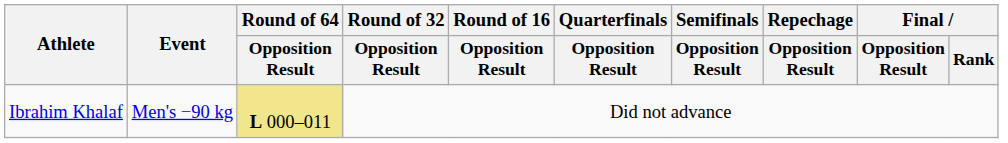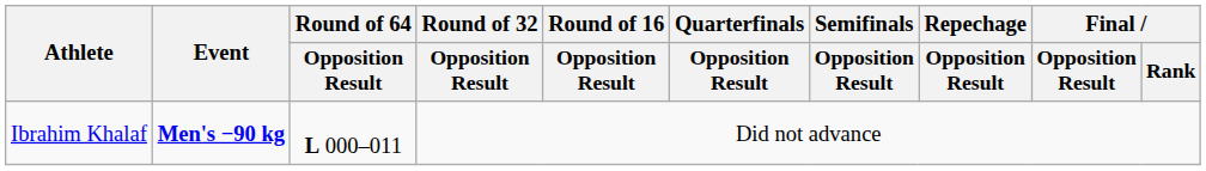Ibrahim Khalaf | Event: normal -> bold
Ibrahim Khalaf | Round of 64 / Opposition Result: khaki background -> no background
